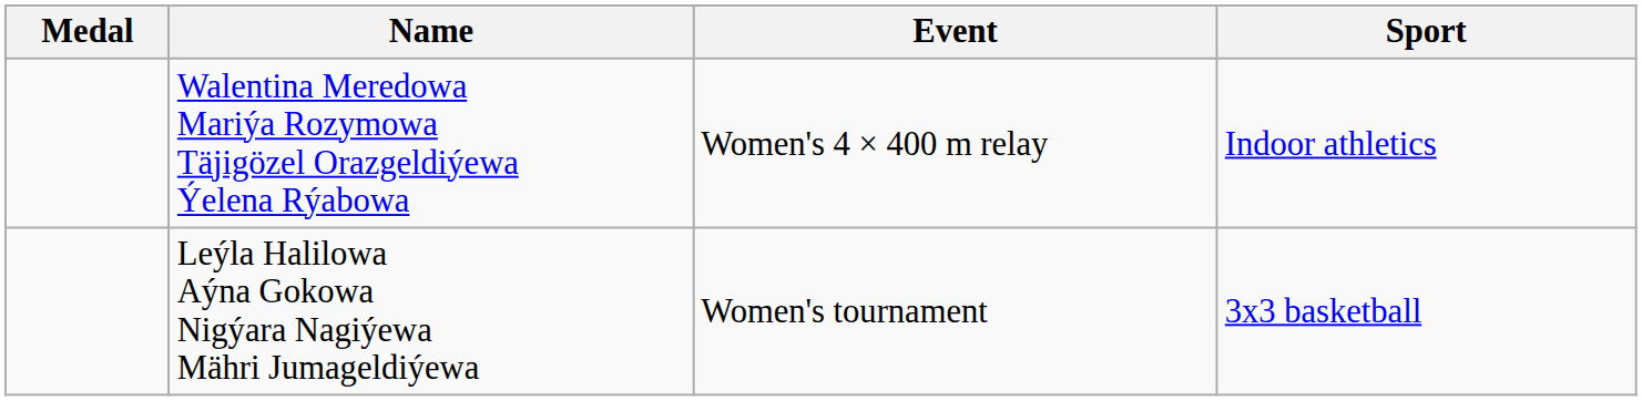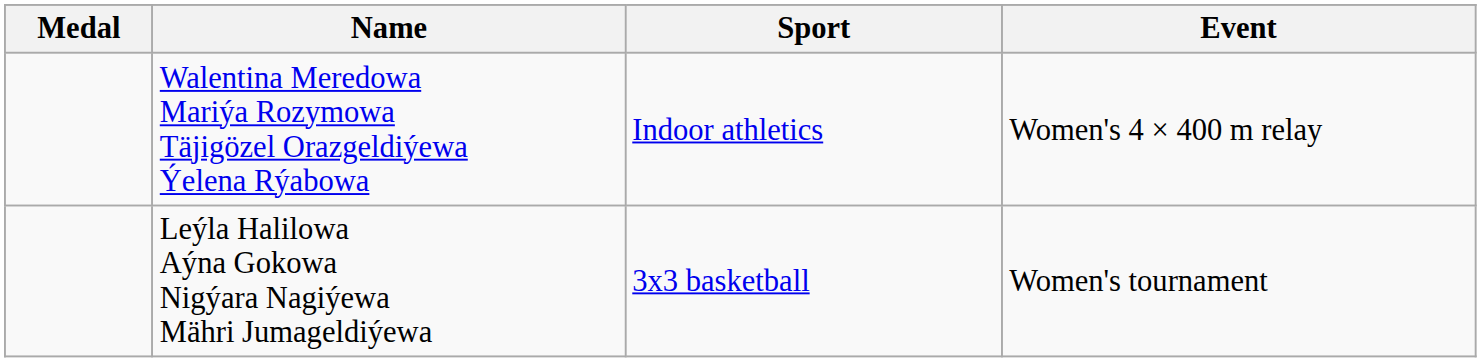columns swapped: Sport <-> Event
